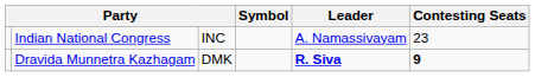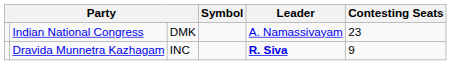Indian National Congress | column 3: INC -> DMK
Dravida Munnetra Kazhagam | column 3: DMK -> INC
Dravida Munnetra Kazhagam | Contesting Seats: bold -> normal
